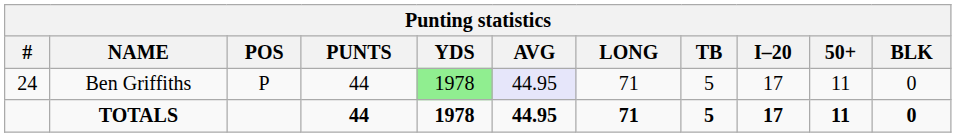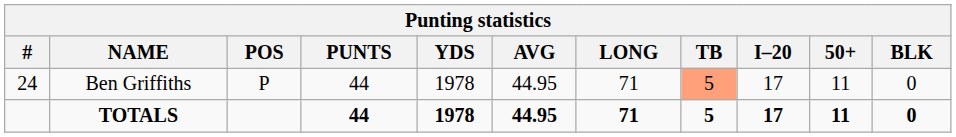Ben Griffiths | YDS: lightgreen background -> no background
Ben Griffiths | AVG: lavender background -> no background
Ben Griffiths | TB: no background -> lightsalmon background
